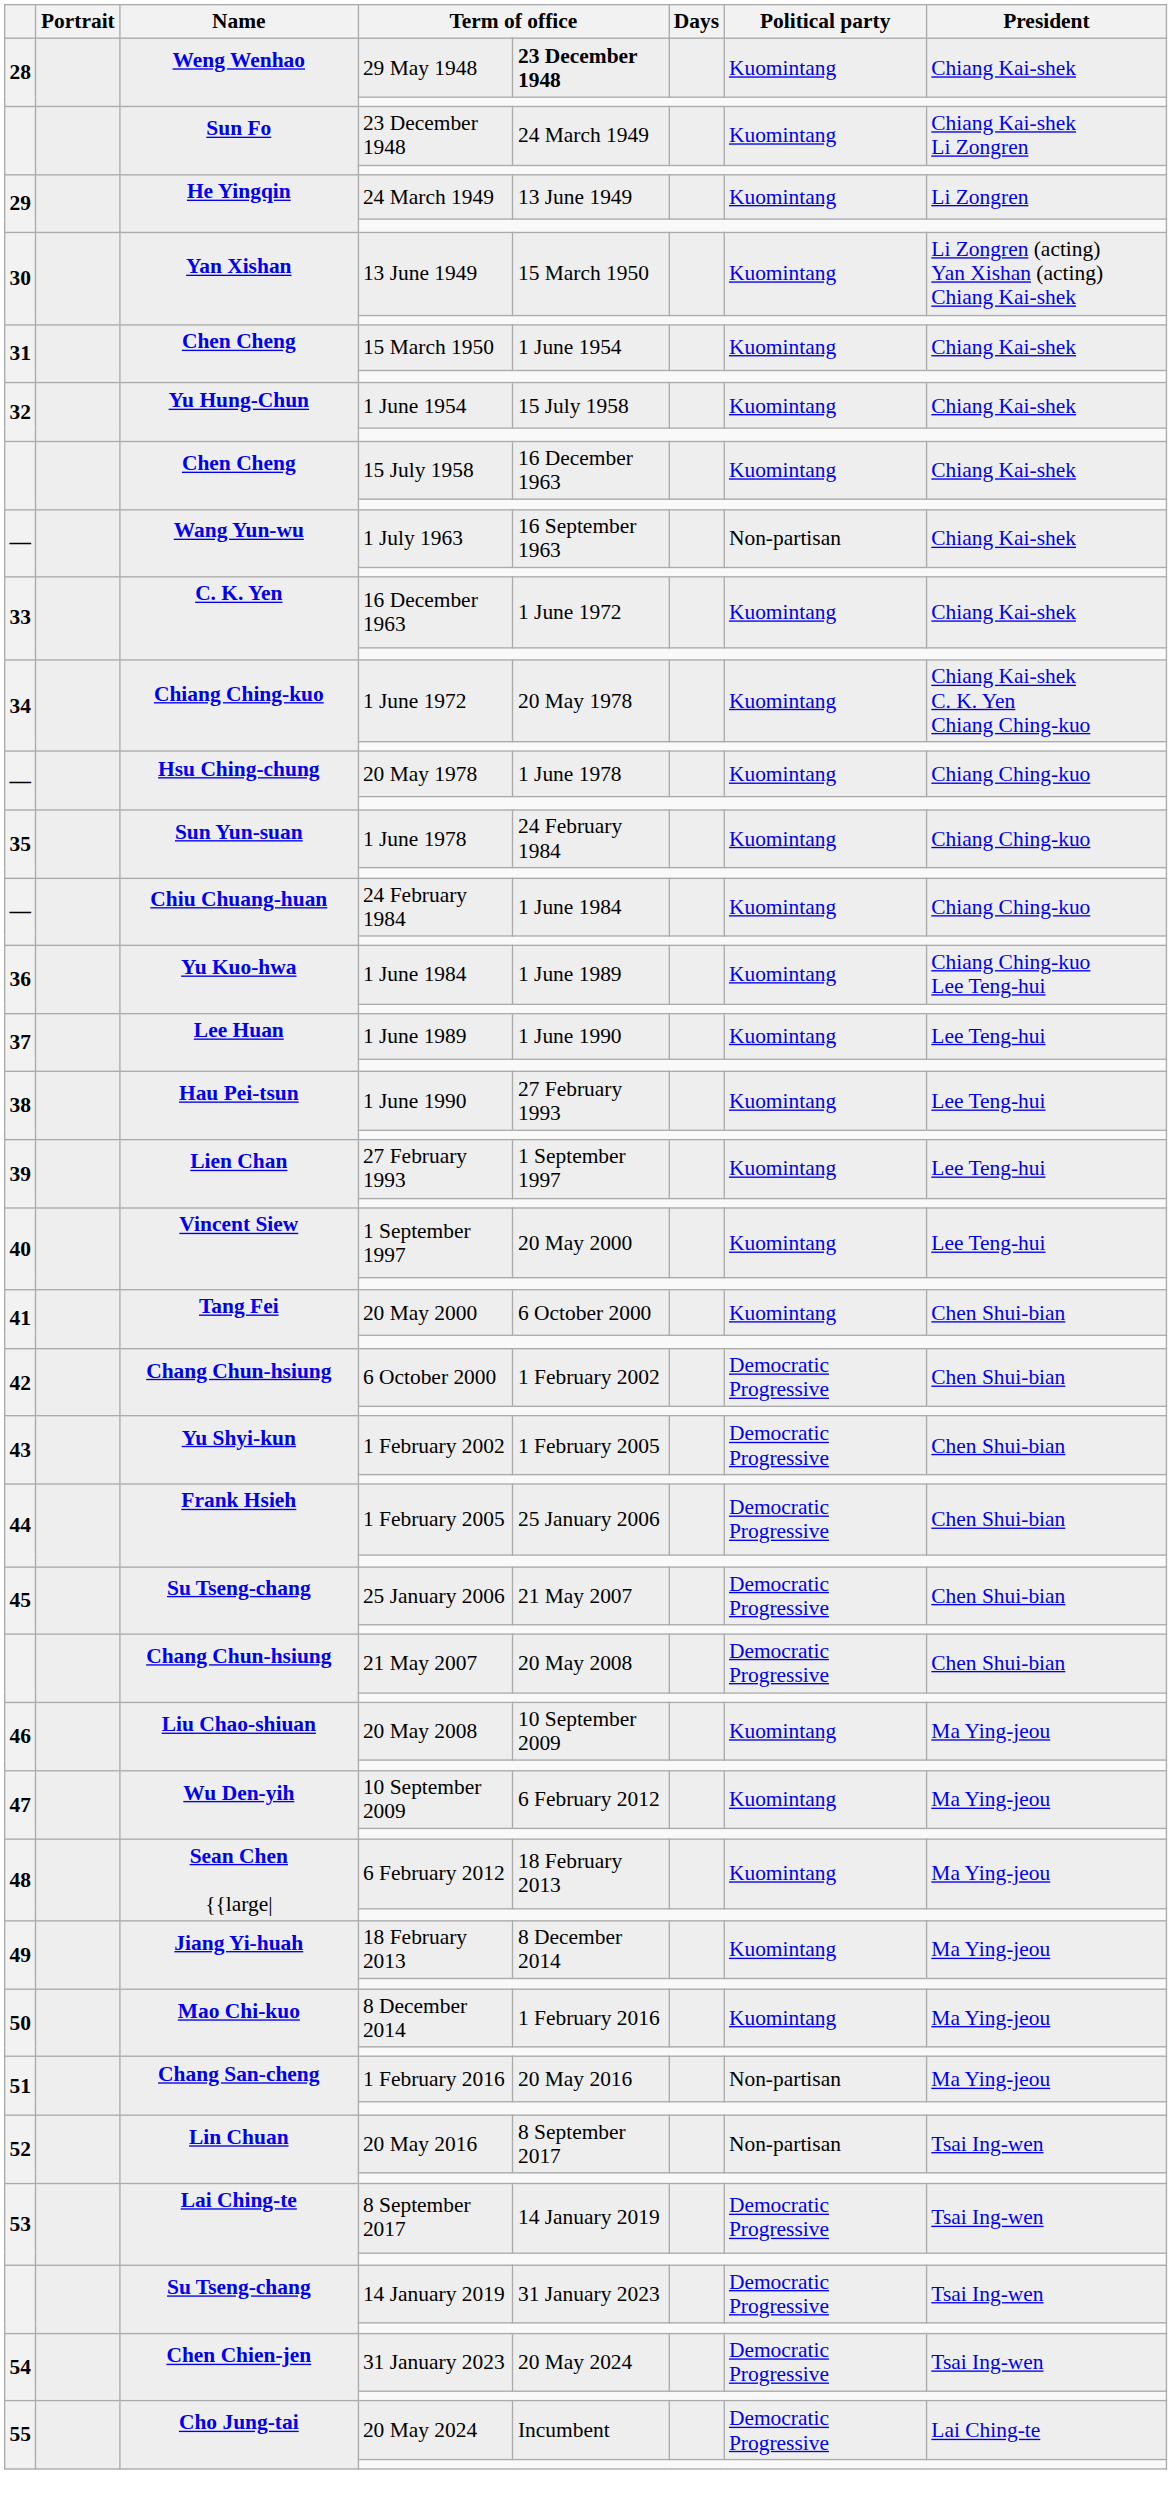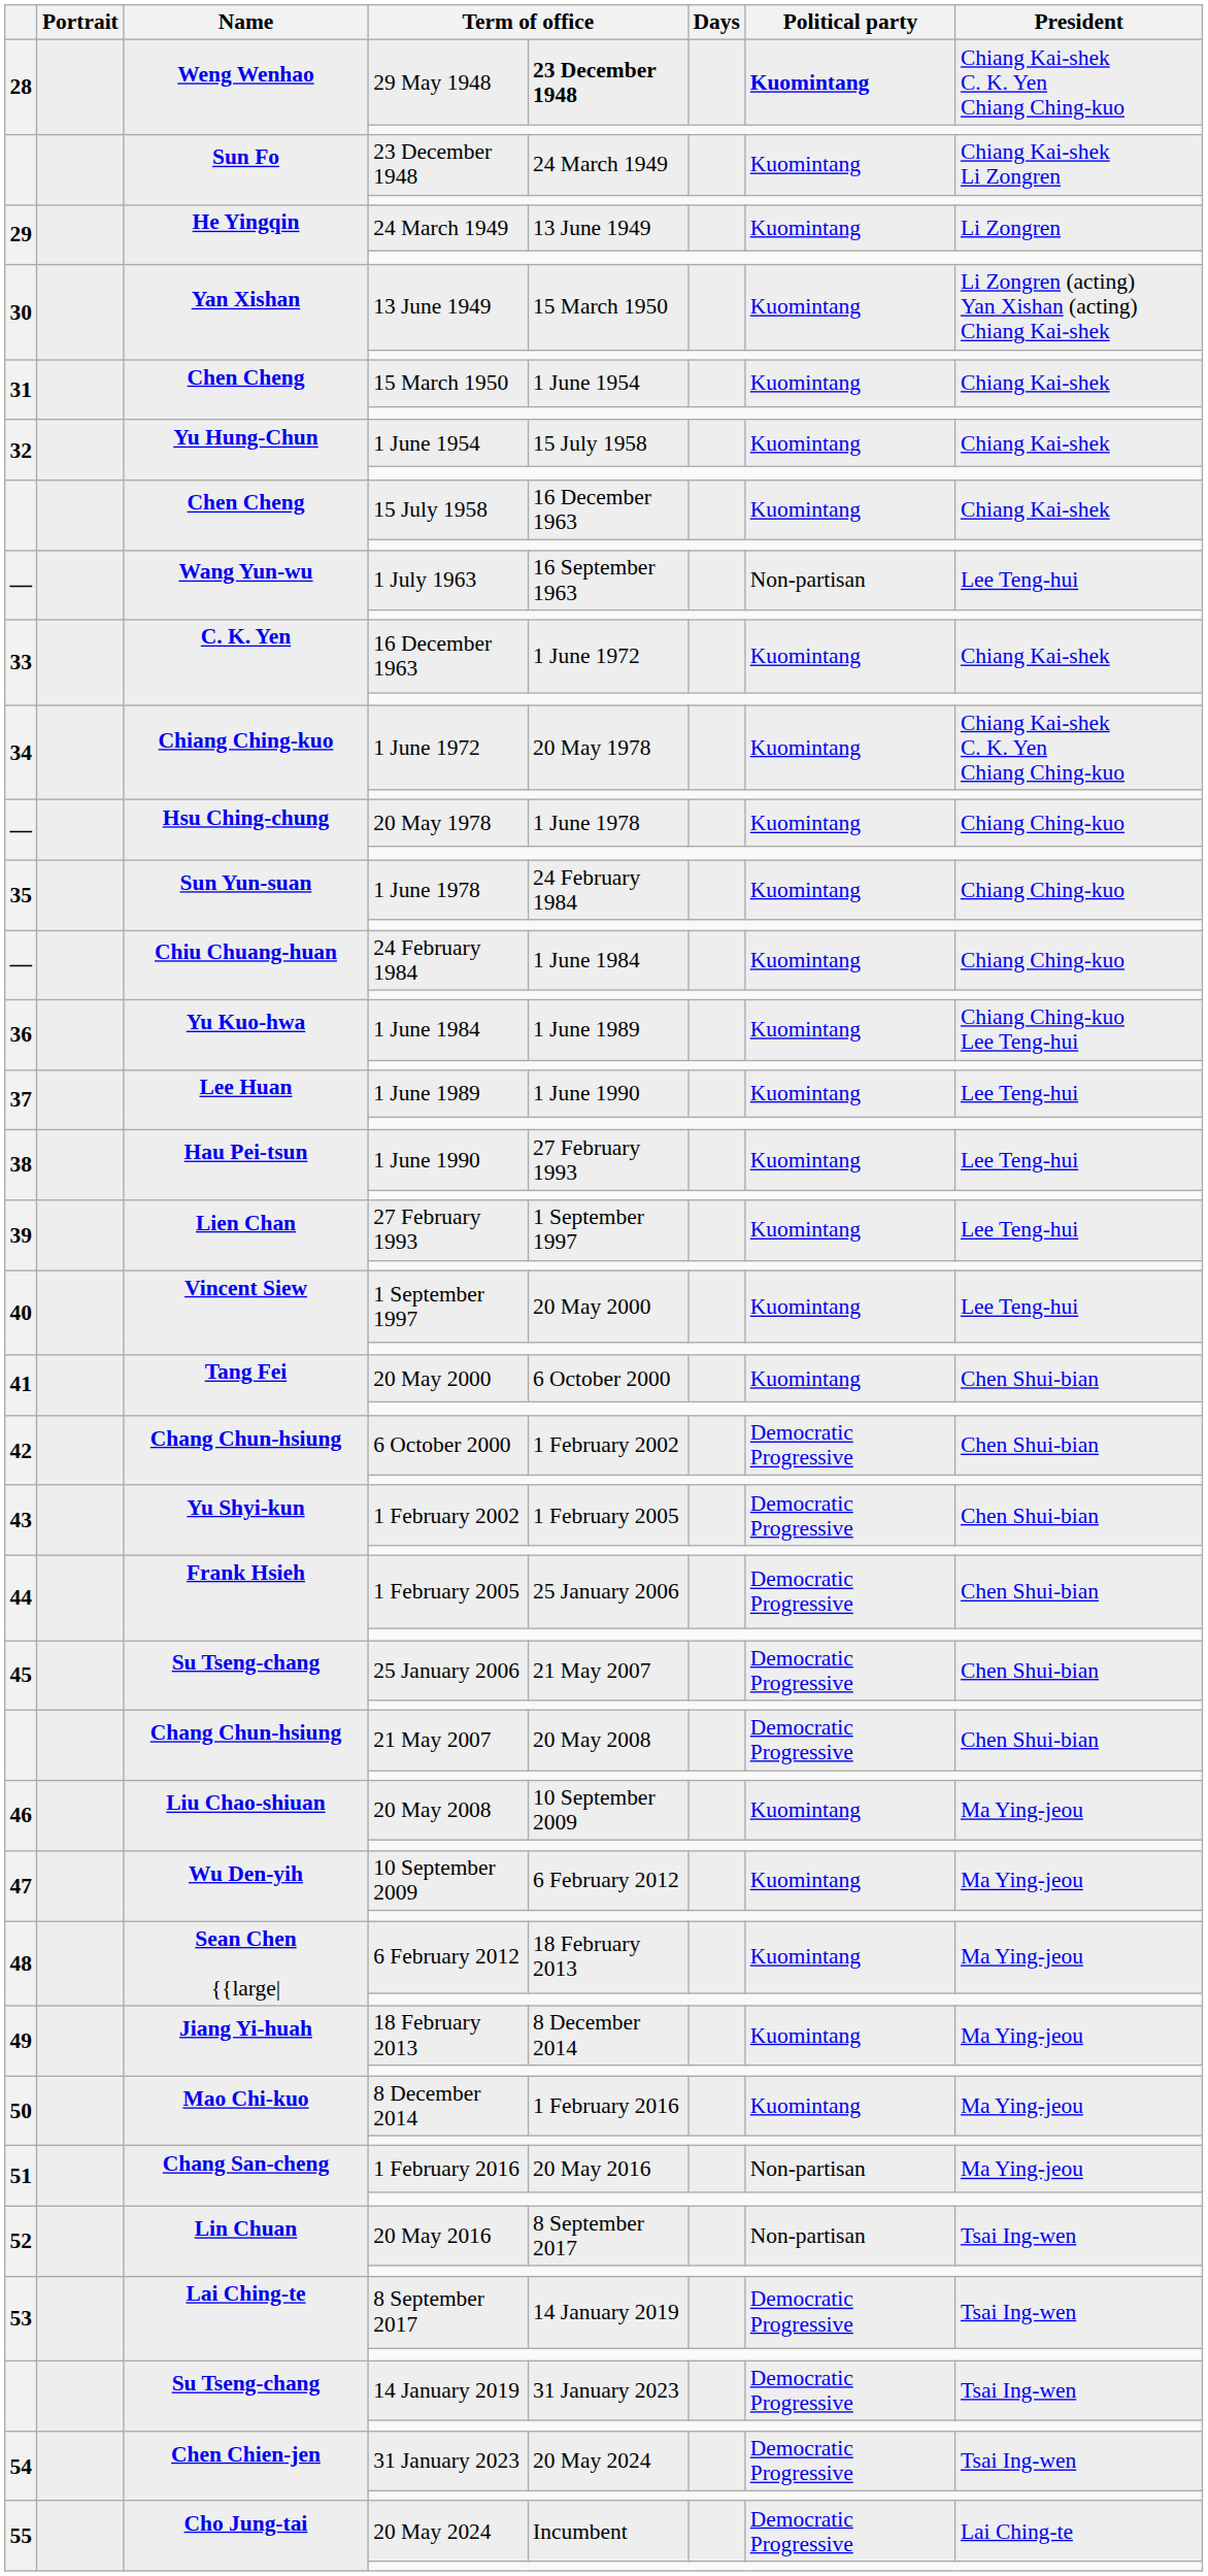29 May 1948 | Political party: normal -> bold
29 May 1948 | President: Chiang Kai-shek -> Chiang Kai-shek C. K. Yen Chiang Ching-kuo
1 July 1963 | President: Chiang Kai-shek -> Lee Teng-hui
